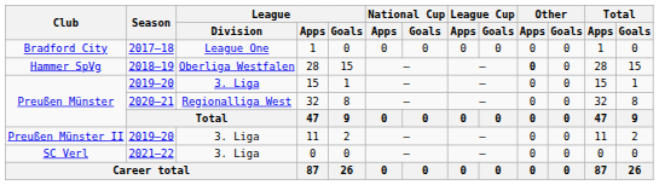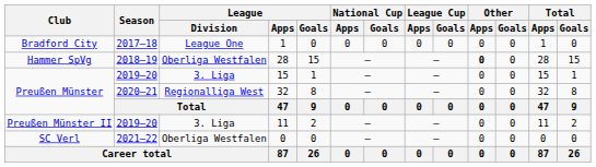row 9 | League / Division: 3. Liga -> Oberliga Westfalen
